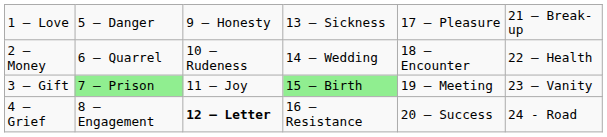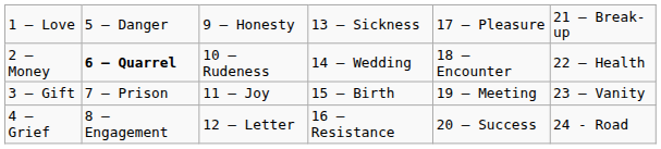2 – Money | column 2: normal -> bold
3 – Gift | column 2: lightgreen background -> no background
3 – Gift | column 4: lightgreen background -> no background
4 – Grief | column 3: bold -> normal
